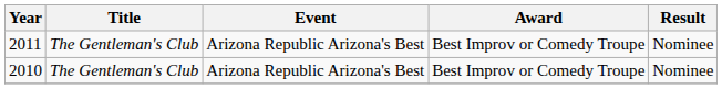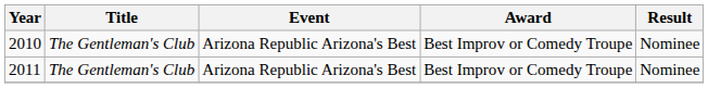rows swapped: 2010 <-> 2011
